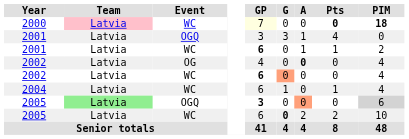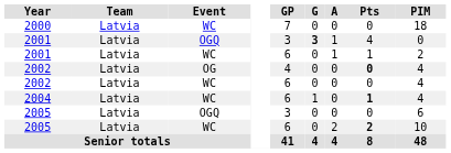2000 | Team: pink background -> no background
2000 | GP: lightyellow background -> no background
2000 | Pts: bold -> normal
2000 | PIM: bold -> normal
2001 / OGQ | G: normal -> bold
2001 / WC | GP: bold -> normal
2002 / OG | A: bold -> normal
2002 / OG | Pts: normal -> bold
2002 / WC | GP: bold -> normal
2002 / WC | G: lightsalmon background -> no background
2004 | Pts: normal -> bold
2005 / OGQ | Team: lightgreen background -> no background
2005 / OGQ | GP: bold -> normal
2005 / OGQ | A: lightsalmon background -> no background
2005 / OGQ | PIM: lightgrey background -> no background
2005 / WC | G: bold -> normal
2005 / WC | Pts: normal -> bold
